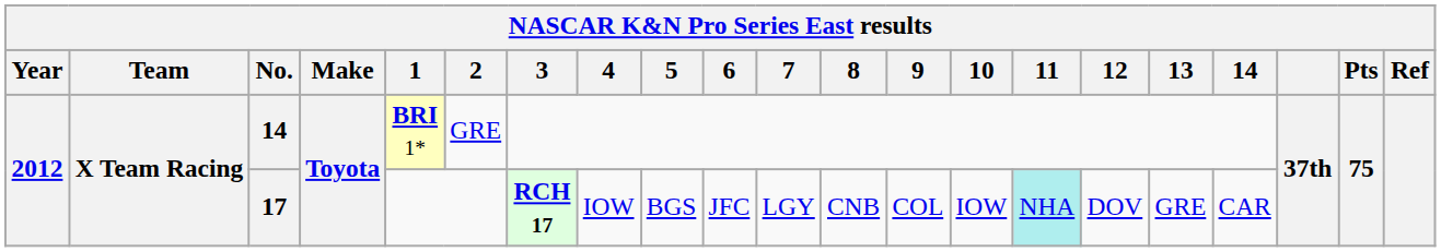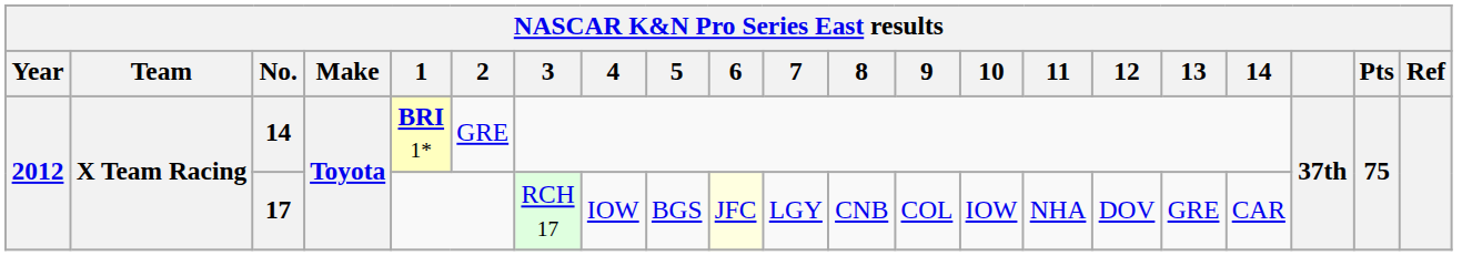17 | 3: bold -> normal
17 | 6: no background -> lightyellow background
17 | 11: paleturquoise background -> no background
